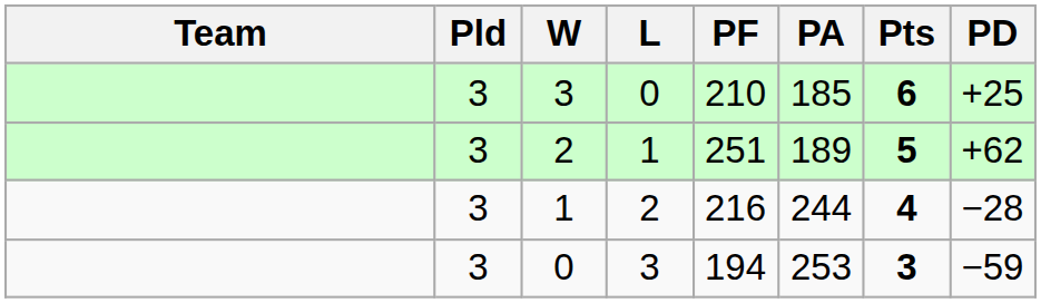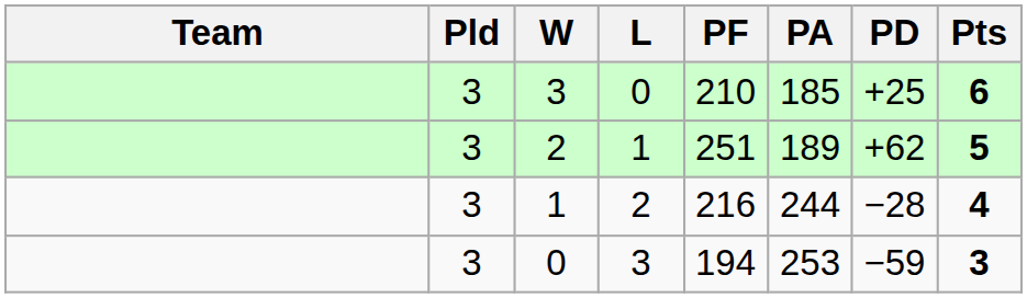columns swapped: PD <-> Pts
